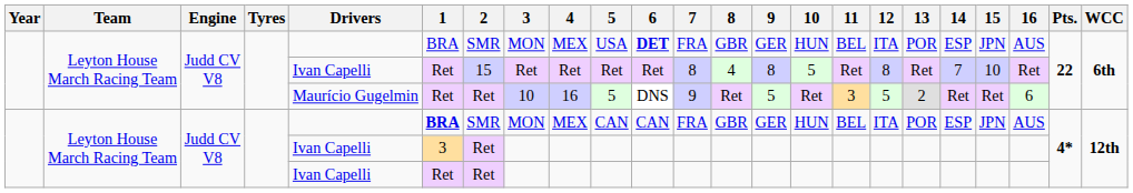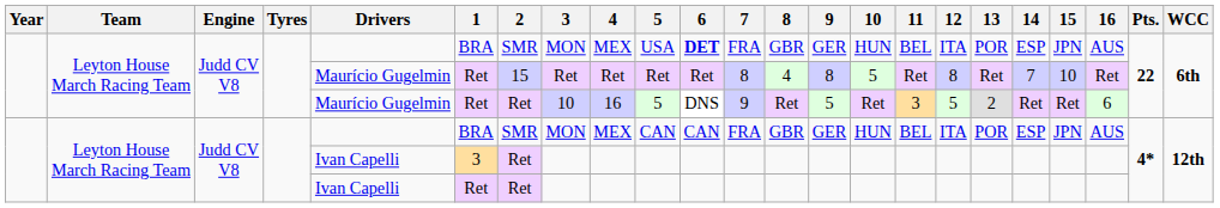row 3 | Drivers: Ivan Capelli -> Maurício Gugelmin
row 5 | 1: bold -> normal
